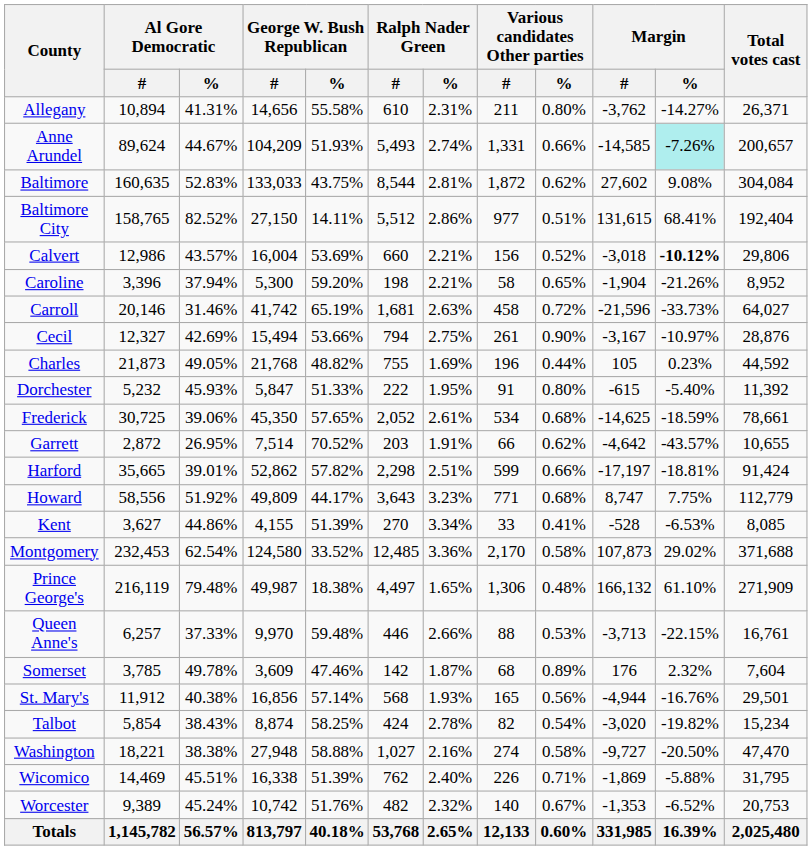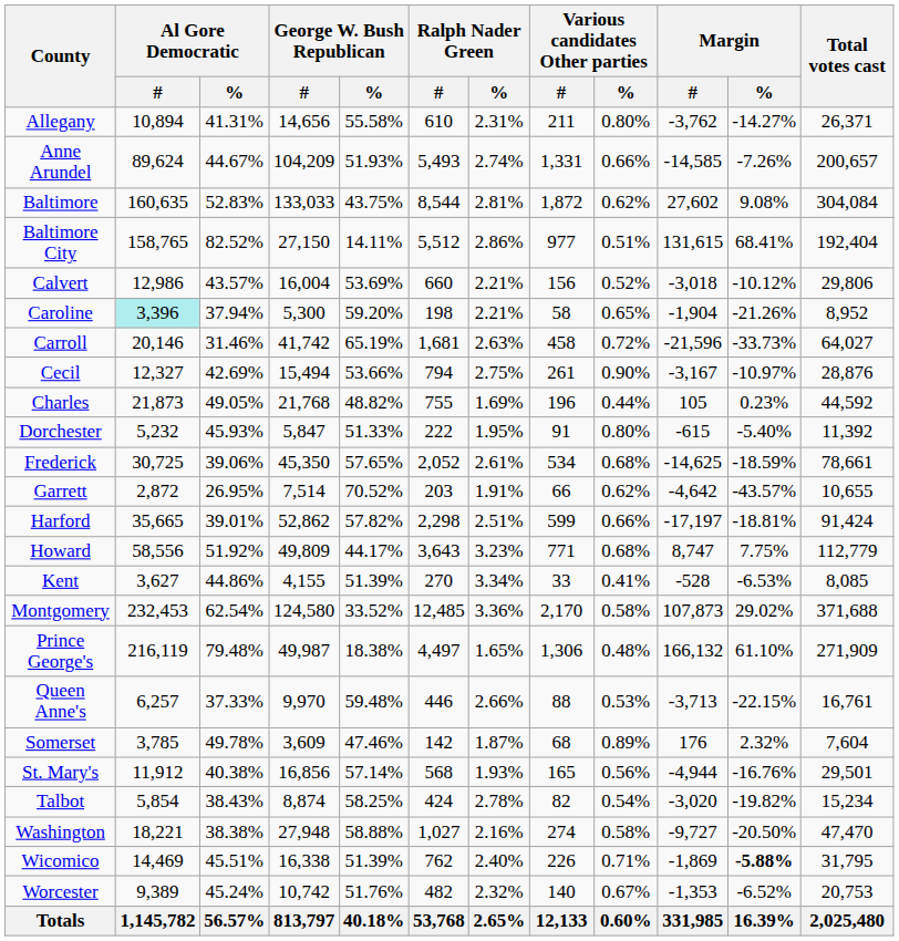Anne Arundel | Margin / %: paleturquoise background -> no background
Calvert | Margin / %: bold -> normal
Caroline | Al Gore Democratic / #: no background -> paleturquoise background
Wicomico | Margin / %: normal -> bold
